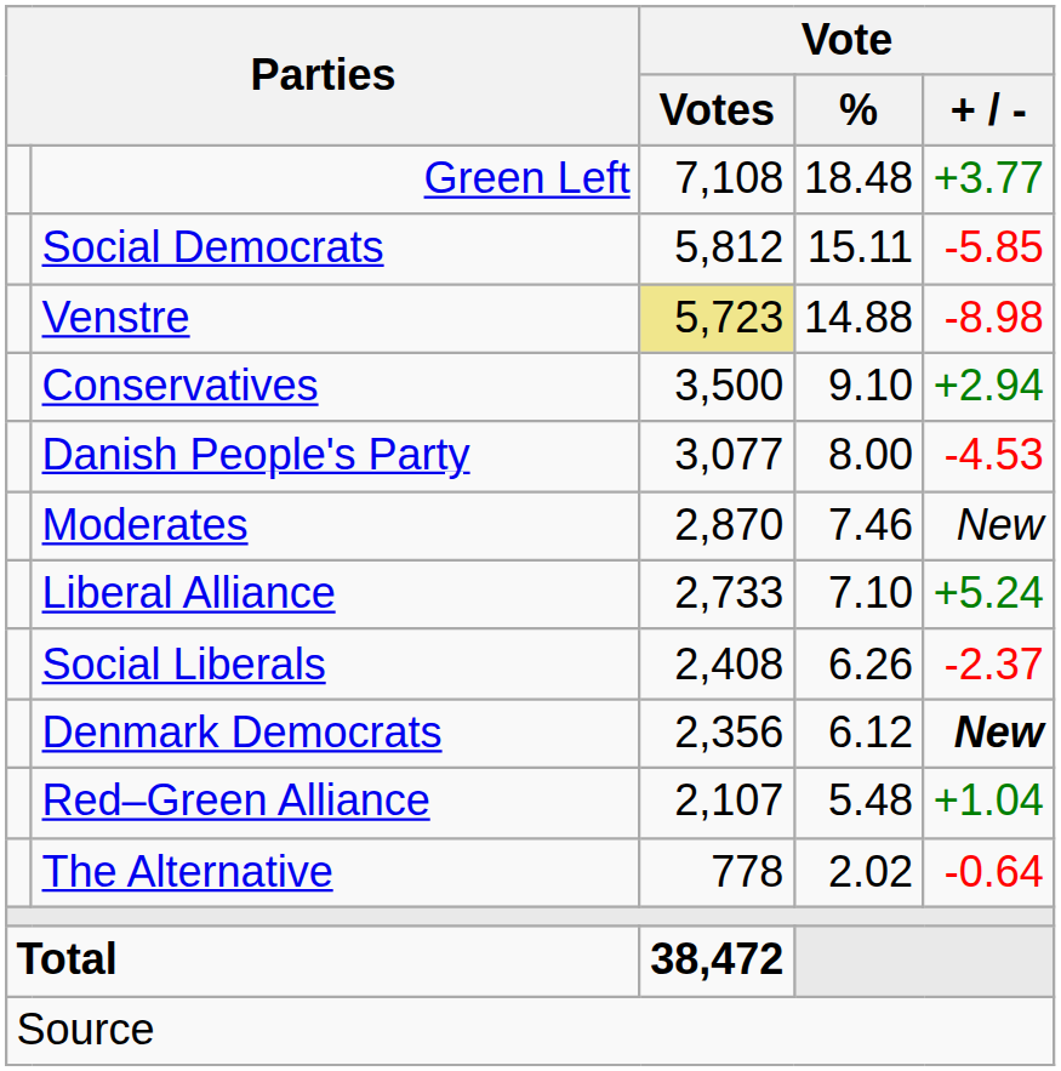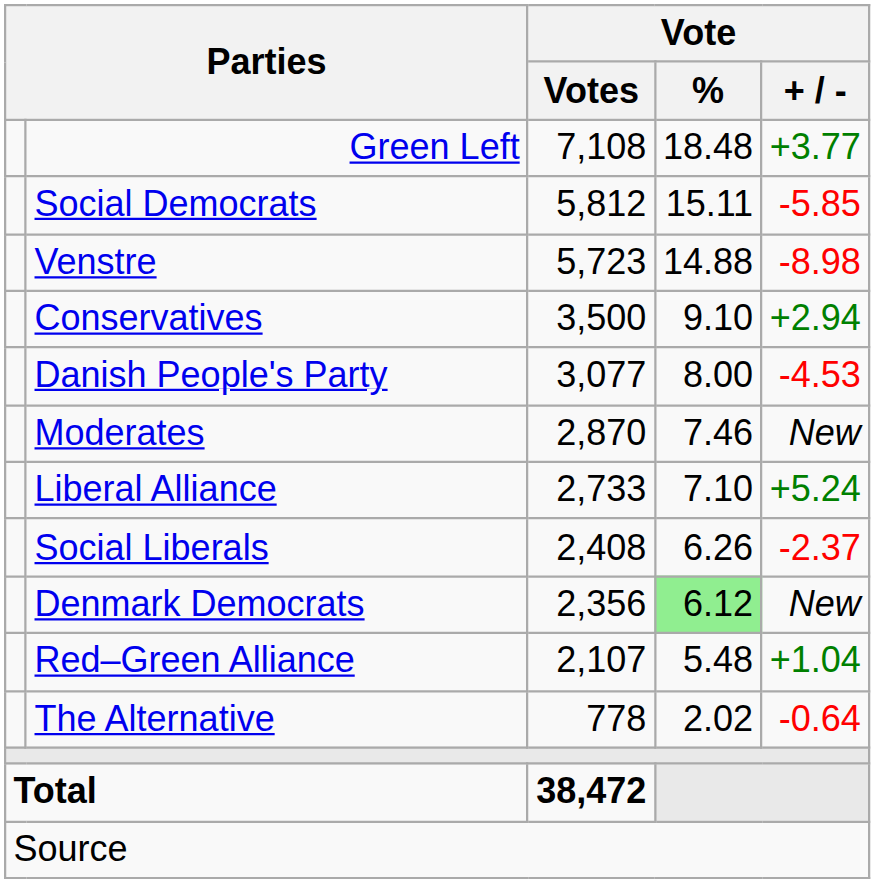Venstre | Vote / Votes: khaki background -> no background
Denmark Democrats | Vote / %: no background -> lightgreen background
Denmark Democrats | Vote / + / -: bold -> normal
